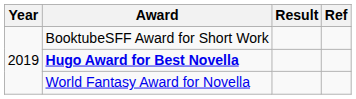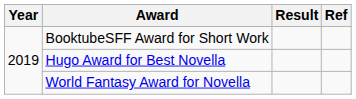Hugo Award for Best Novella | Award: bold -> normal
